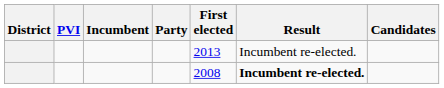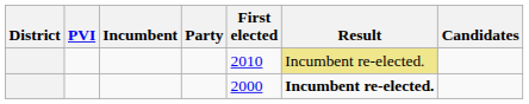row 2 | First elected: 2013 -> 2010
row 2 | Result: no background -> khaki background
row 3 | First elected: 2008 -> 2000
